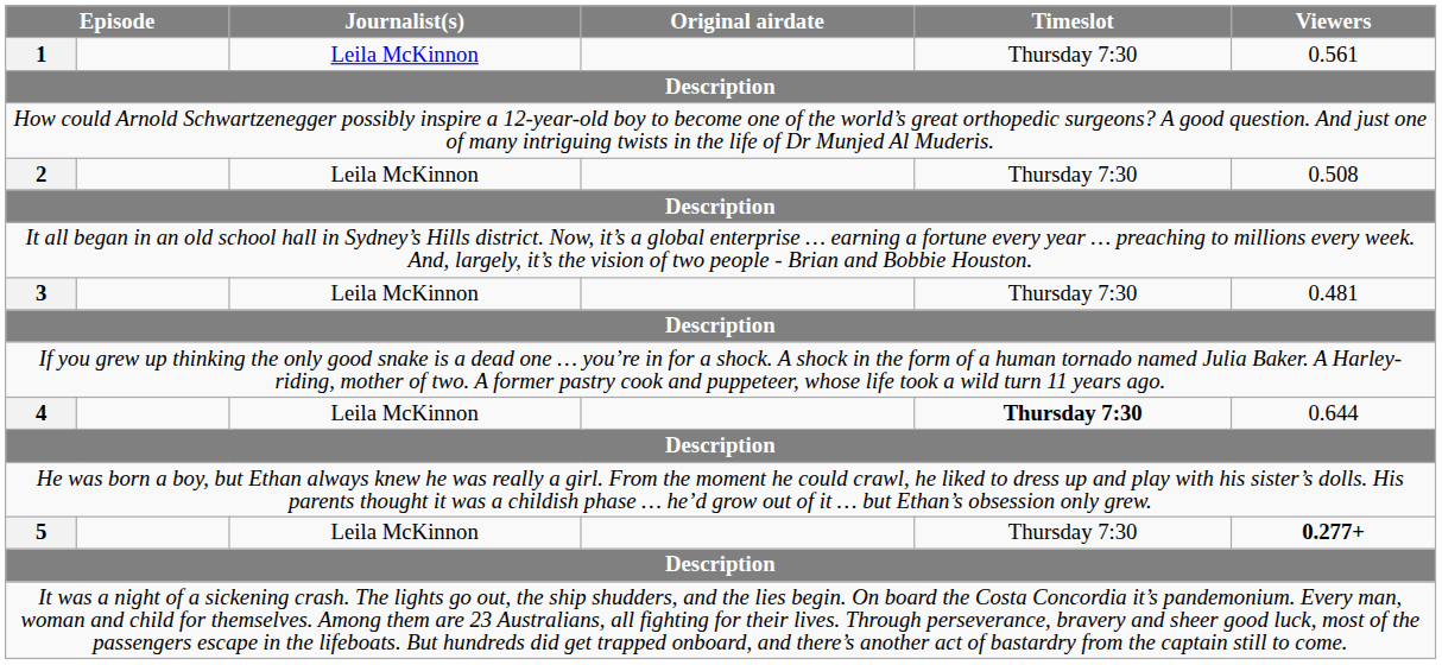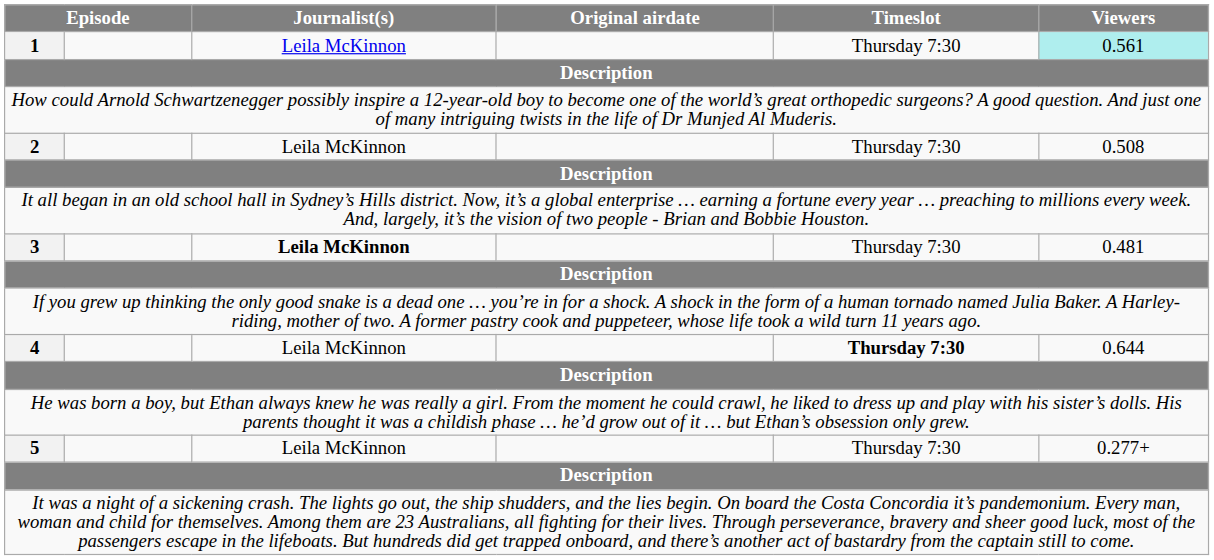1 | Viewers: no background -> paleturquoise background
3 | Journalist(s): normal -> bold
5 | Viewers: bold -> normal
